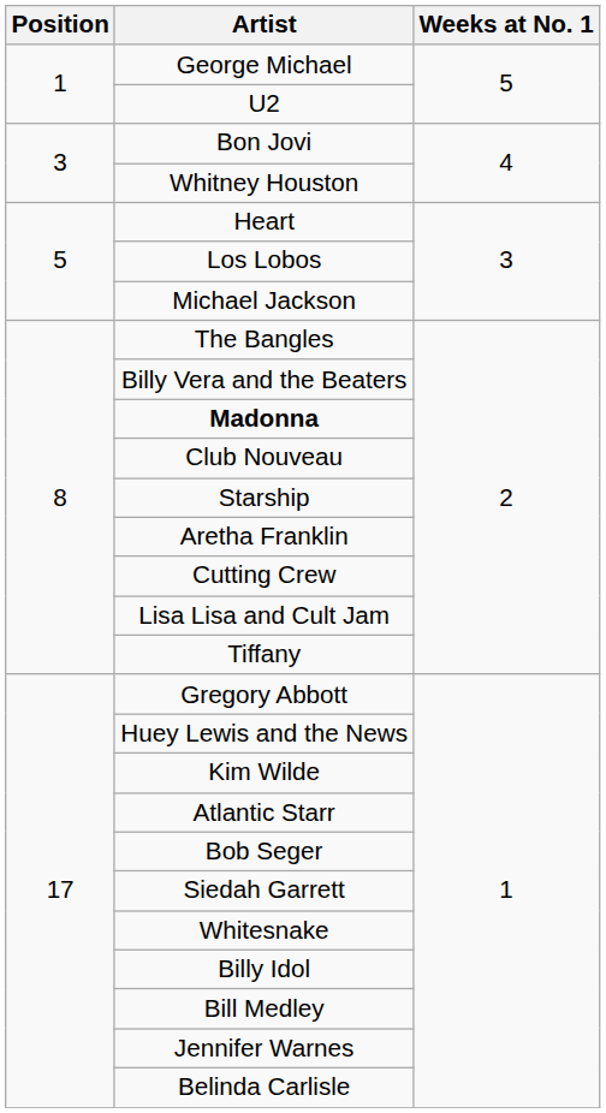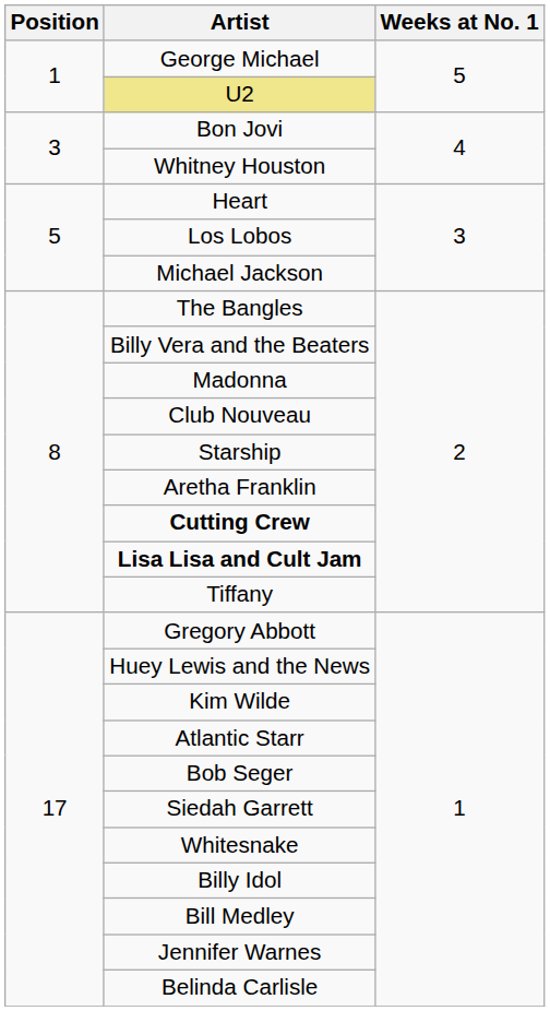U2 | Artist: no background -> khaki background
Madonna | Artist: bold -> normal
Cutting Crew | Artist: normal -> bold
Lisa Lisa and Cult Jam | Artist: normal -> bold
